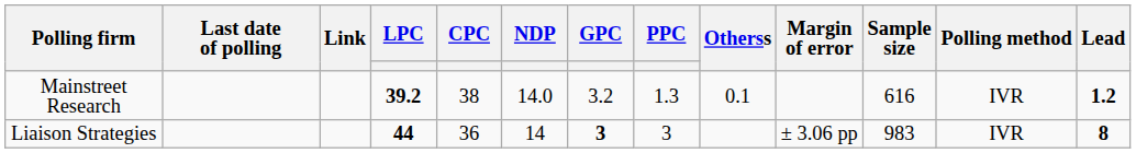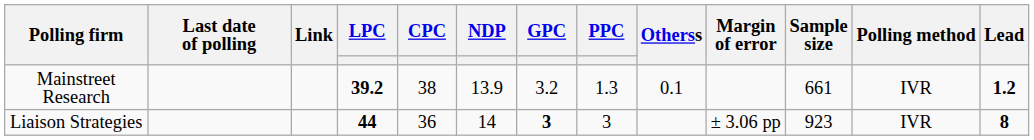Mainstreet Research | NDP: 14.0 -> 13.9
Mainstreet Research | Sample size: 616 -> 661
Liaison Strategies | Sample size: 983 -> 923
